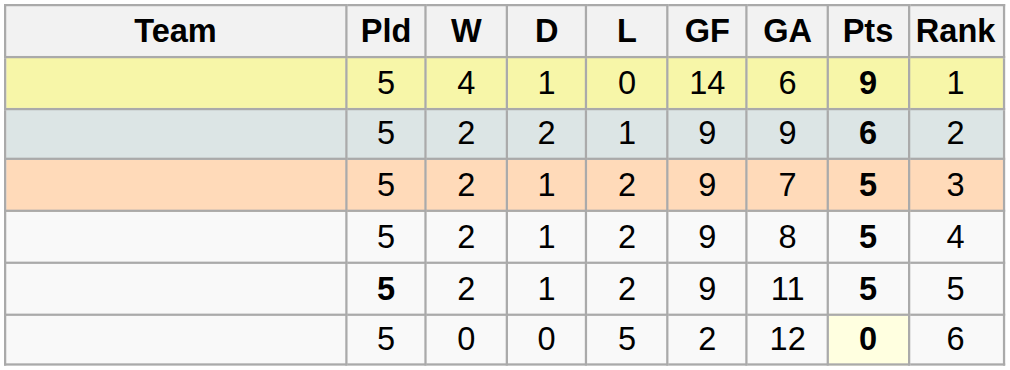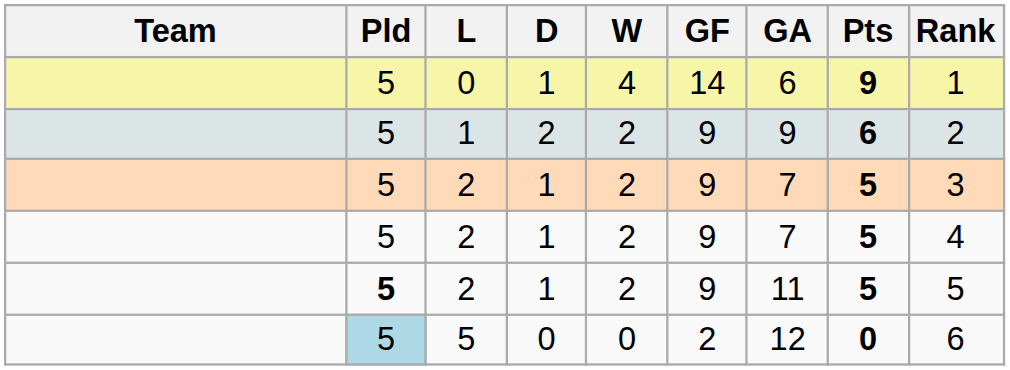columns swapped: W <-> L
row 5 | GA: 8 -> 7
row 7 | Pld: no background -> lightblue background
row 7 | Pts: lightyellow background -> no background
